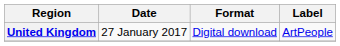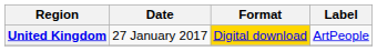United Kingdom | Format: no background -> gold background
